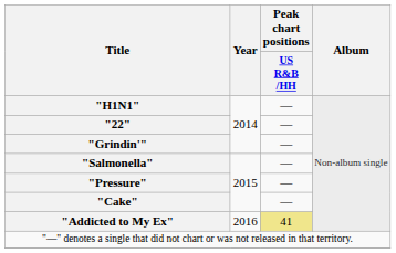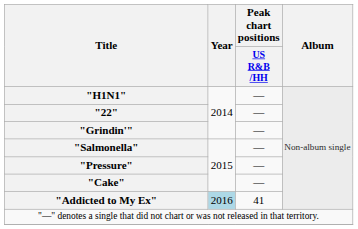"Addicted to My Ex" | Year: no background -> lightblue background
"Addicted to My Ex" | Peak chart positions / US R&B /HH: khaki background -> no background
